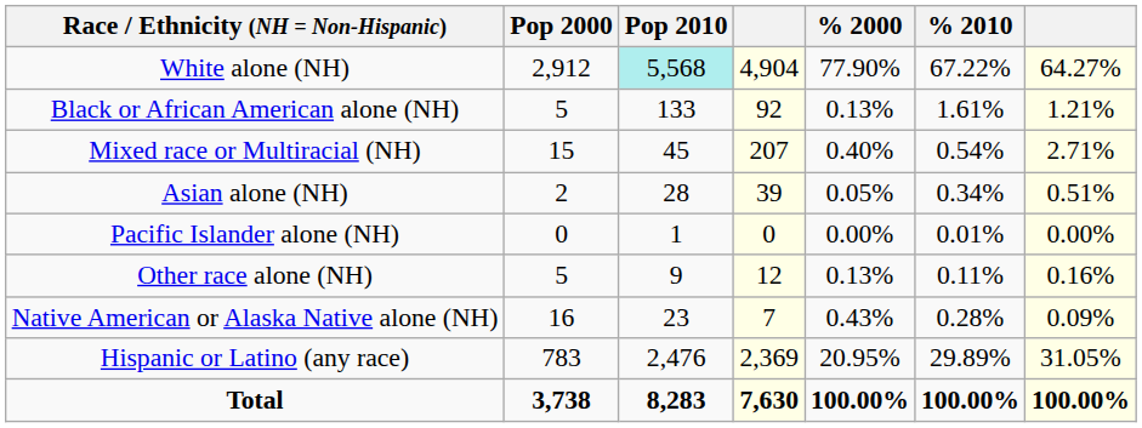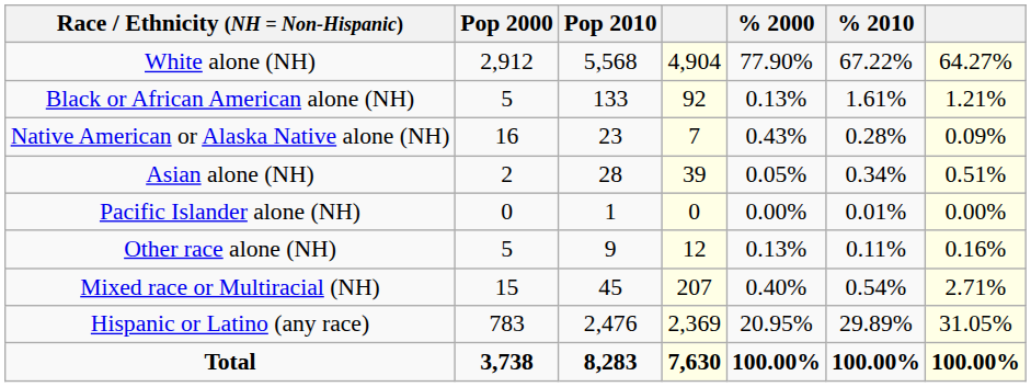White alone (NH) | Pop 2010: paleturquoise background -> no background
rows swapped: Native American or Alaska Native alone (NH) <-> Mixed race or Multiracial (NH)
